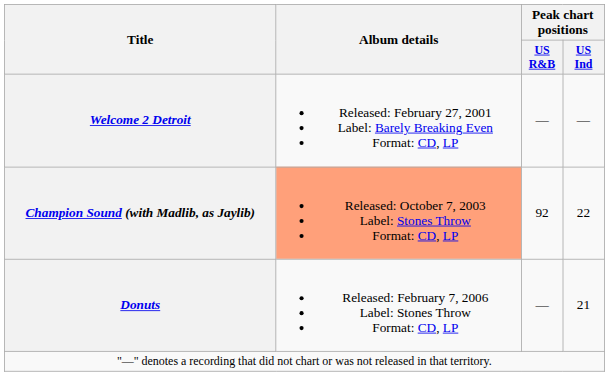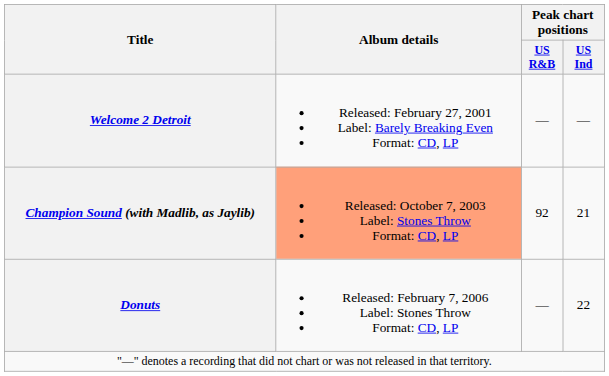Champion Sound (with Madlib, as Jaylib) | Peak chart positions / US Ind: 22 -> 21
Donuts | Peak chart positions / US Ind: 21 -> 22
